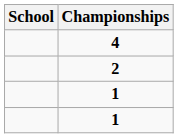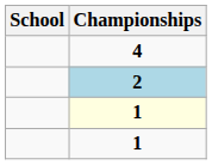row 3 | Championships: no background -> lightblue background
row 4 | Championships: no background -> lightyellow background
